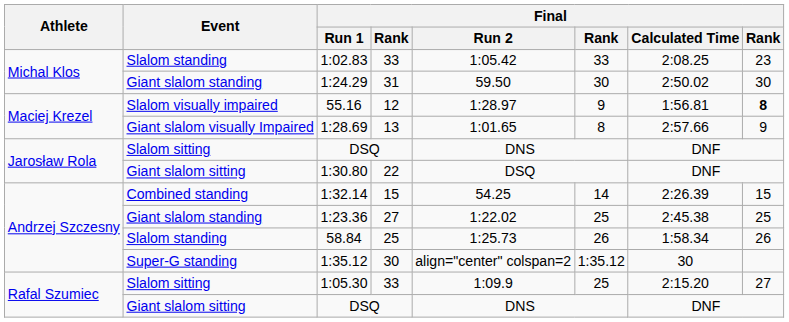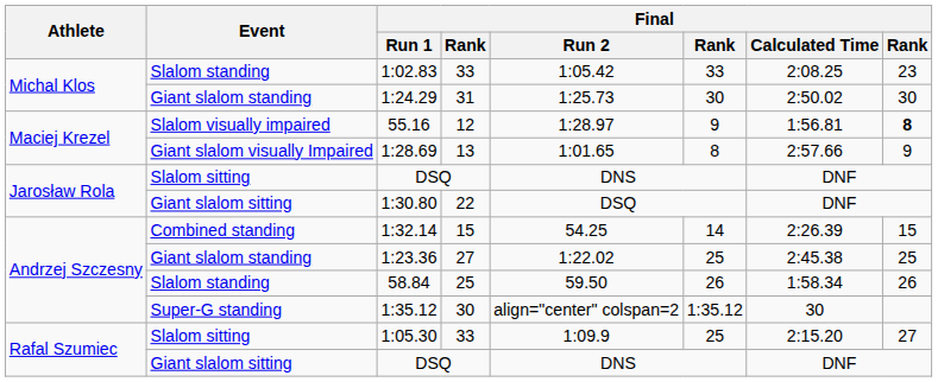1:24.29 | Final / Run 2: 59.50 -> 1:25.73
58.84 | Final / Run 2: 1:25.73 -> 59.50
